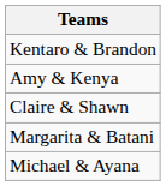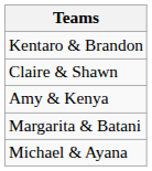row 3 | column 1: Amy & Kenya -> Claire & Shawn
row 4 | column 1: Claire & Shawn -> Amy & Kenya
